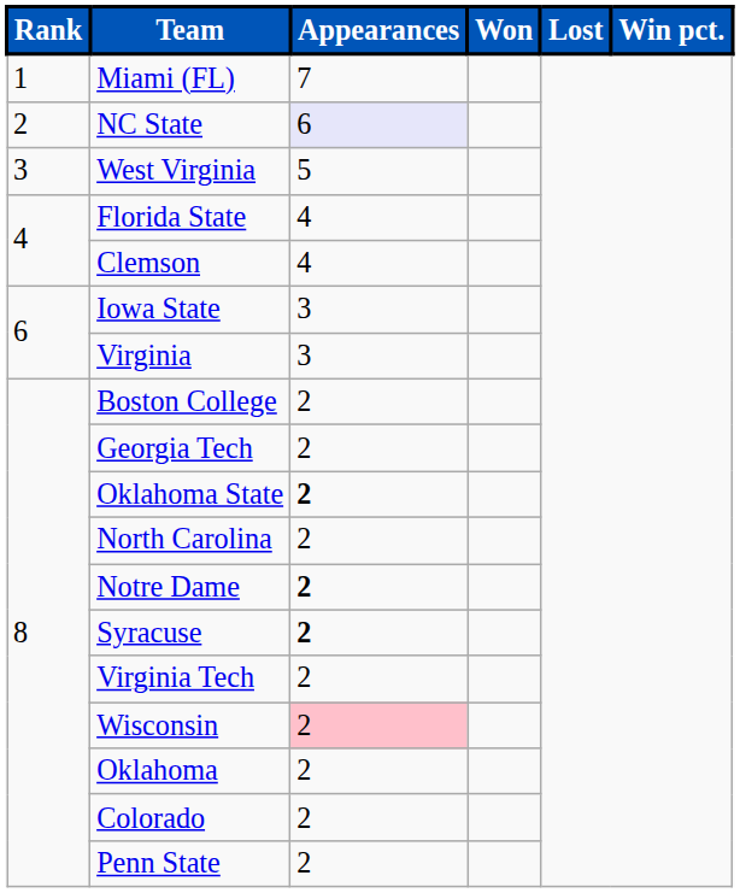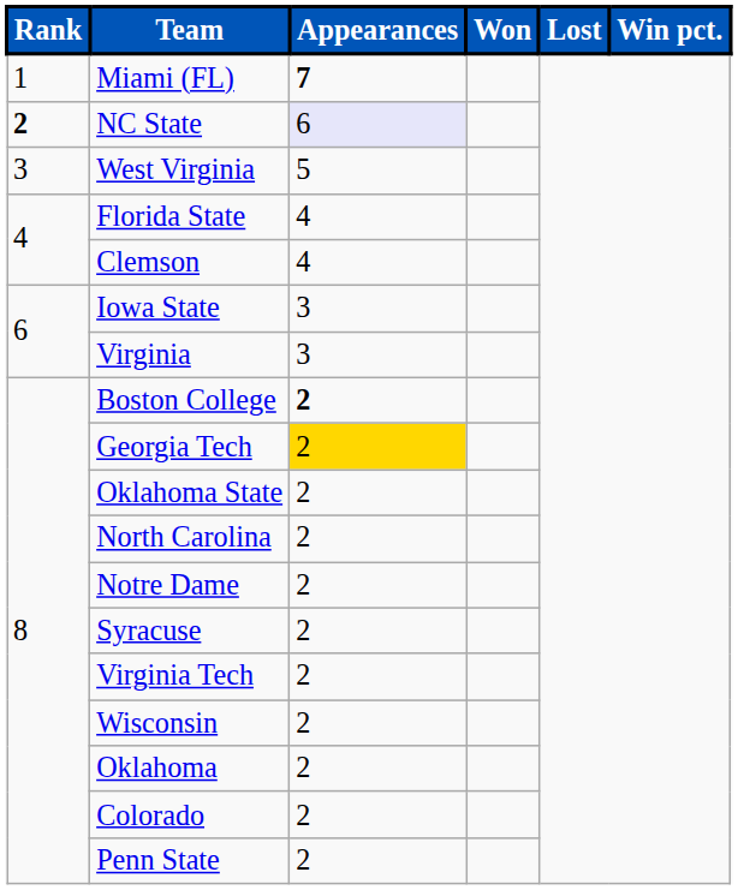Miami (FL) | Appearances: normal -> bold
NC State | Rank: normal -> bold
Boston College | Appearances: normal -> bold
Georgia Tech | Appearances: no background -> gold background
Oklahoma State | Appearances: bold -> normal
Notre Dame | Appearances: bold -> normal
Syracuse | Appearances: bold -> normal
Wisconsin | Appearances: pink background -> no background
